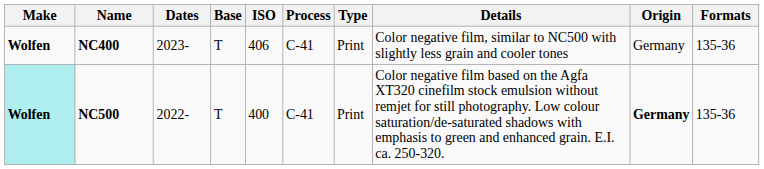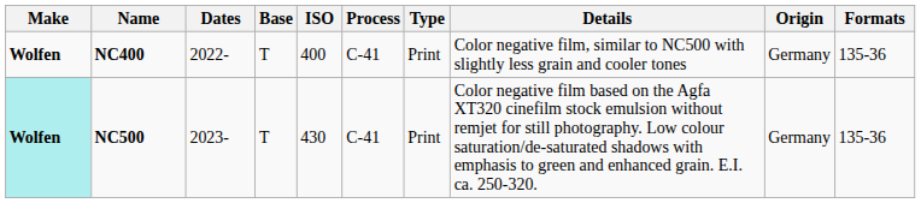NC400 | Dates: 2023- -> 2022-
NC400 | ISO: 406 -> 400
NC500 | Dates: 2022- -> 2023-
NC500 | ISO: 400 -> 430
NC500 | Origin: bold -> normal
